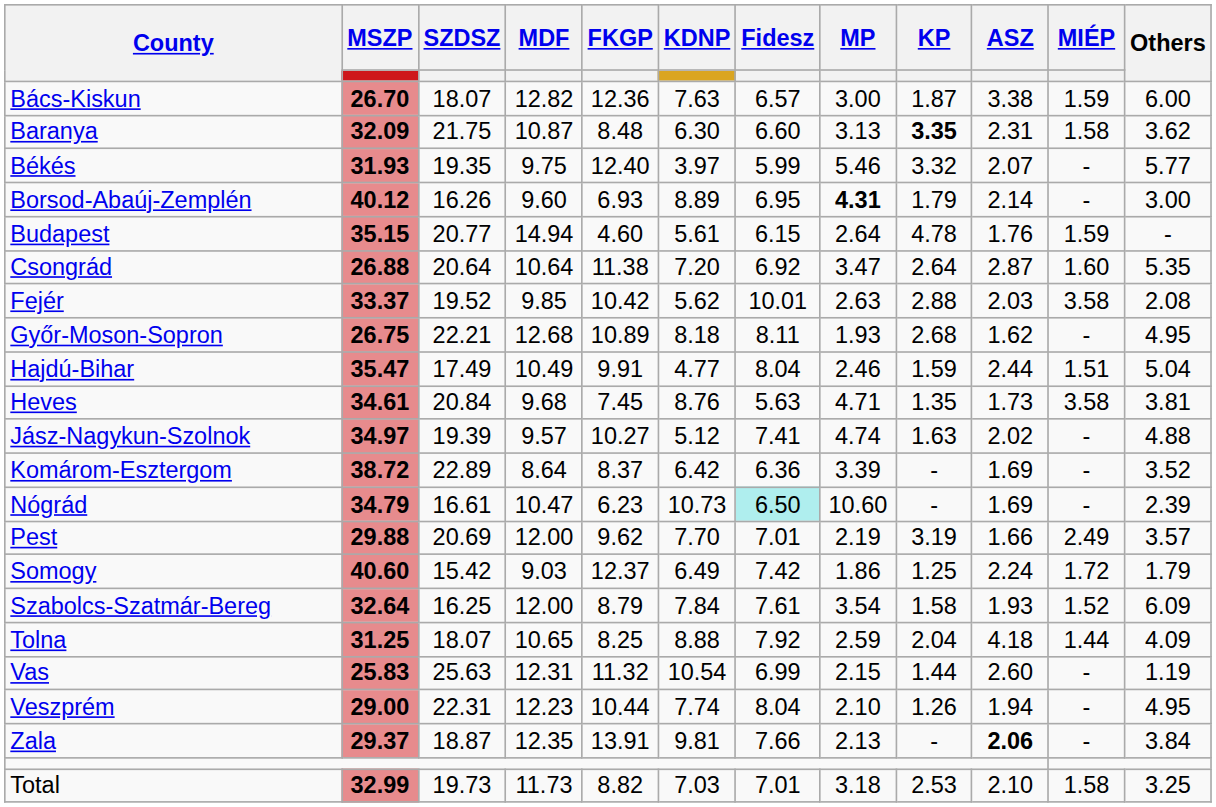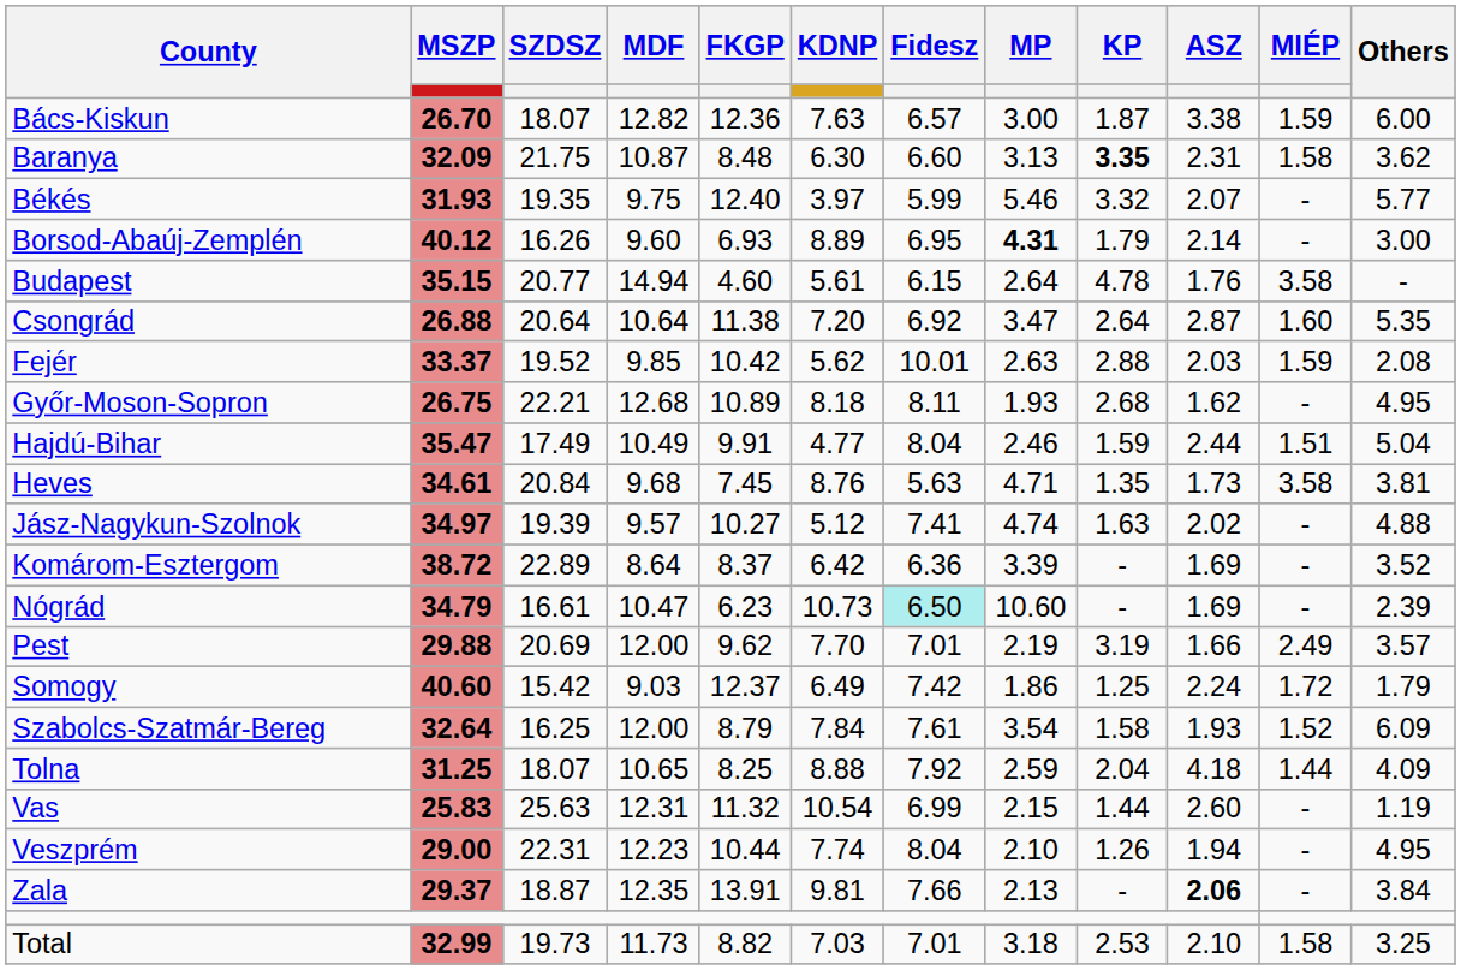Budapest | MIÉP: 1.59 -> 3.58
Fejér | MIÉP: 3.58 -> 1.59
